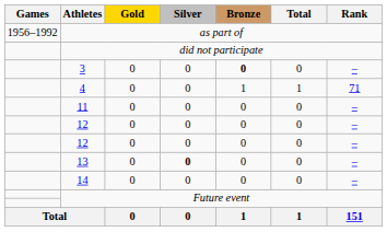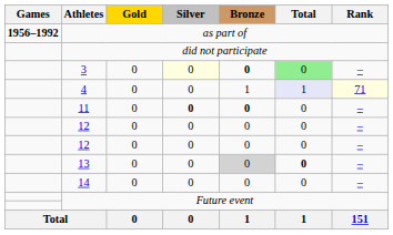as part of | Games: normal -> bold
3 | Silver: no background -> lightyellow background
3 | Total: no background -> lightgreen background
4 | Total: no background -> lavender background
4 | Rank: no background -> lightyellow background
11 | Silver: normal -> bold
11 | Bronze: normal -> bold
13 | Silver: bold -> normal
13 | Bronze: no background -> lightgrey background
13 | Total: normal -> bold
